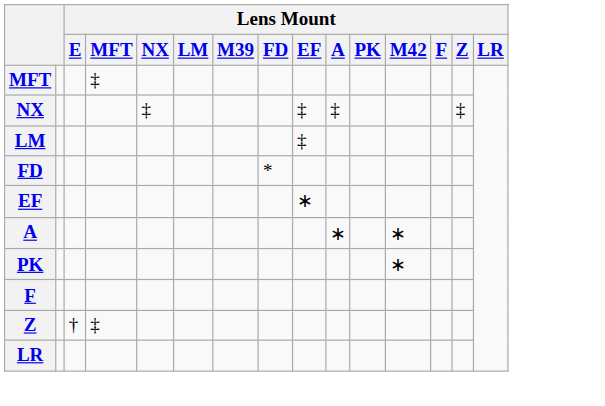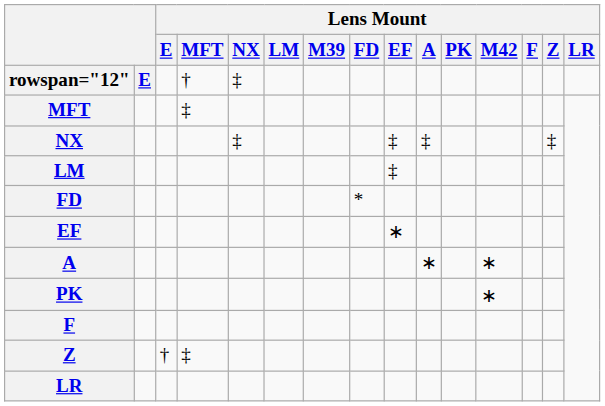+ row: rowspan="12" | E | † | ‡
